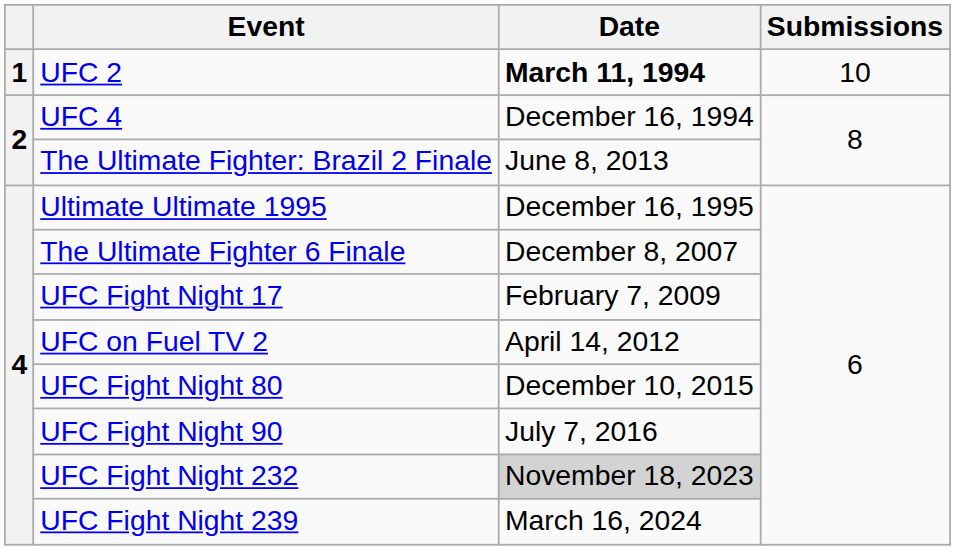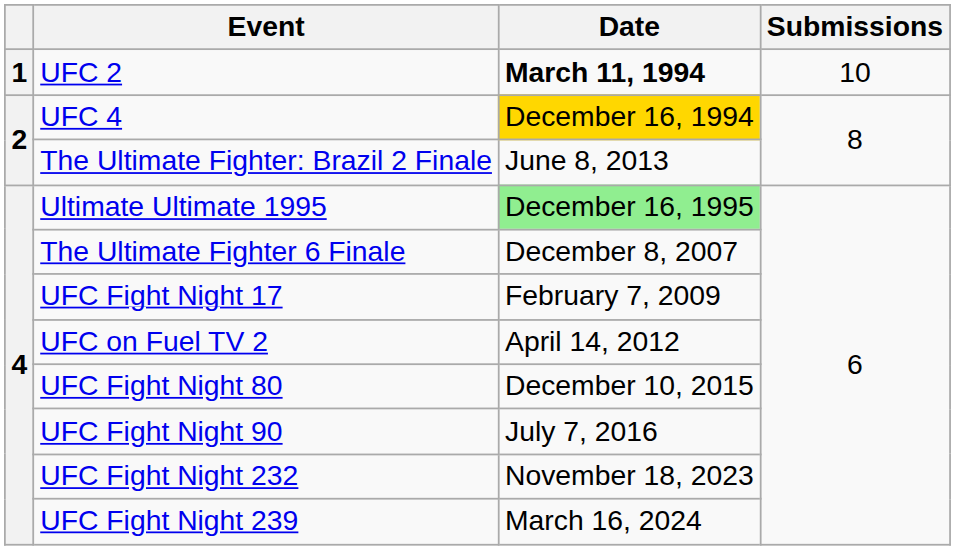UFC 4 | Date: no background -> gold background
Ultimate Ultimate 1995 | Date: no background -> lightgreen background
UFC Fight Night 232 | Date: lightgrey background -> no background
